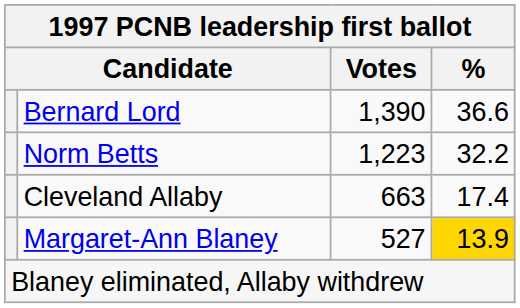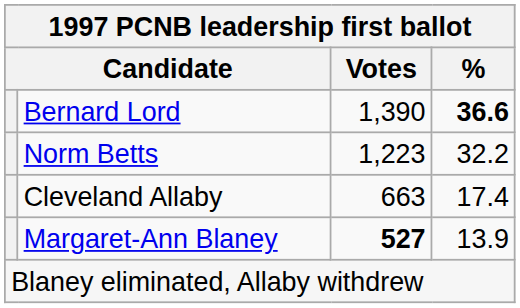Bernard Lord | %: normal -> bold
Margaret-Ann Blaney | Votes: normal -> bold
Margaret-Ann Blaney | %: gold background -> no background
